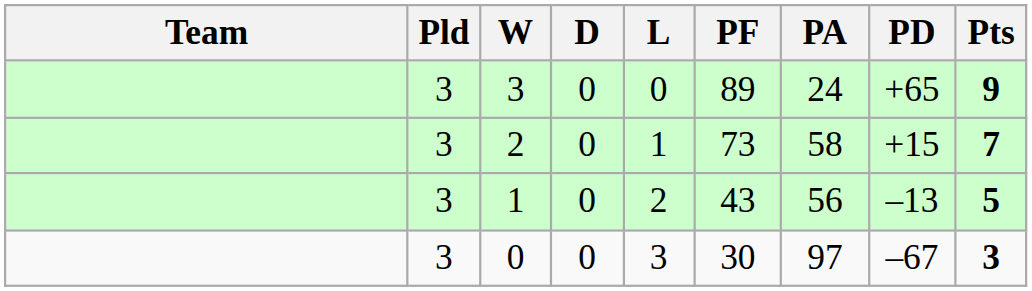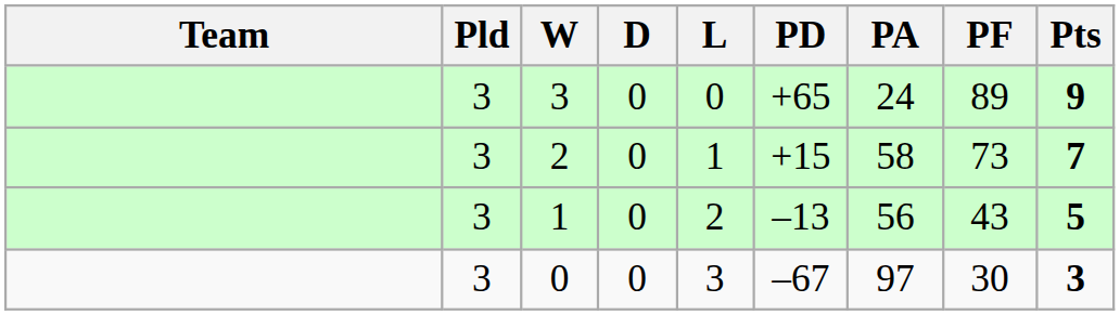columns swapped: PF <-> PD
